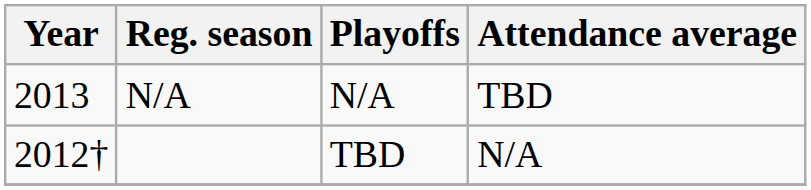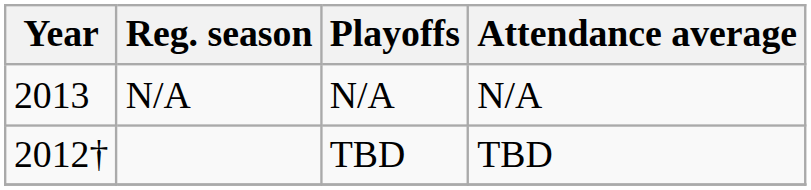row 2 | Attendance average: TBD -> N/A
row 3 | Attendance average: N/A -> TBD
